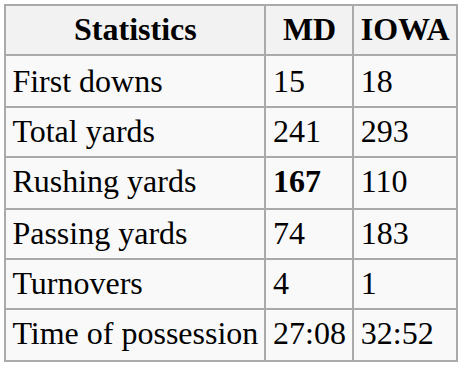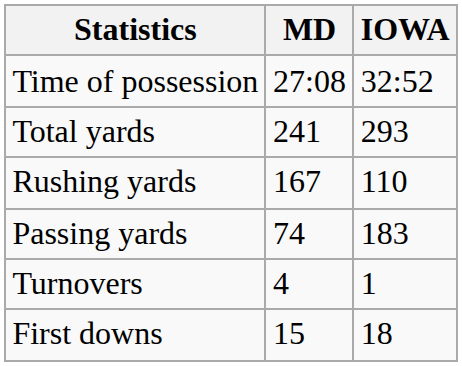rows swapped: First downs <-> Time of possession
Rushing yards | MD: bold -> normal
